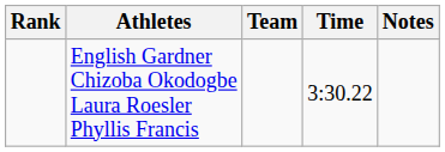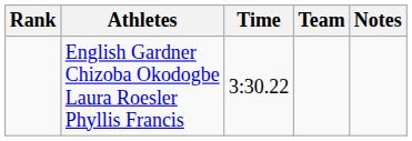columns swapped: Team <-> Time
